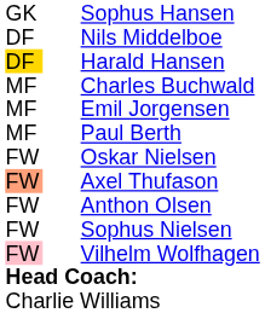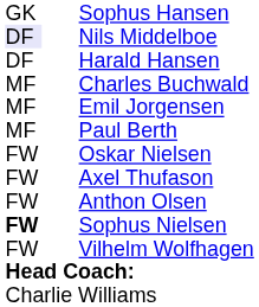Nils Middelboe | column 1: no background -> lavender background
Harald Hansen | column 1: gold background -> no background
Axel Thufason | column 1: lightsalmon background -> no background
Sophus Nielsen | column 1: normal -> bold
Vilhelm Wolfhagen | column 1: pink background -> no background
